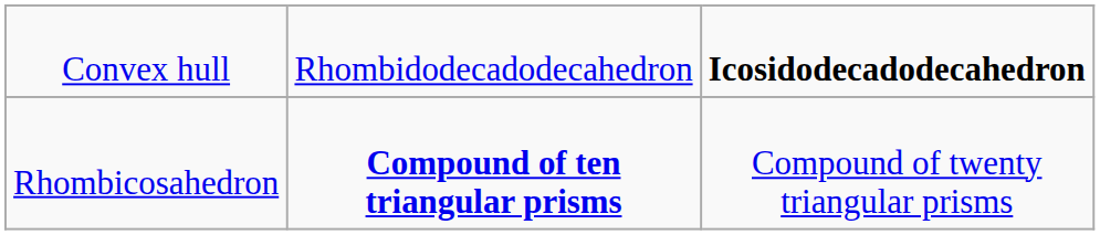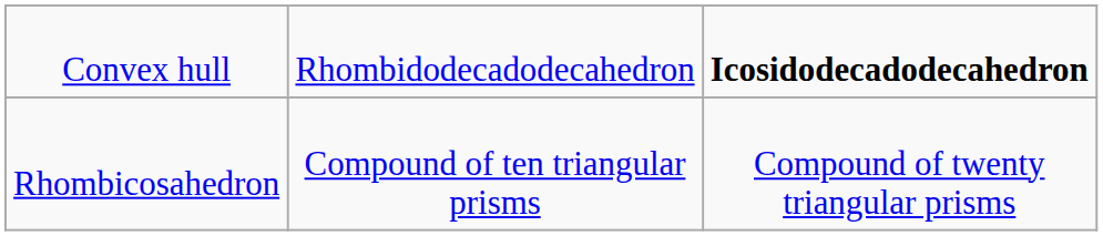Rhombicosahedron | column 2: bold -> normal
